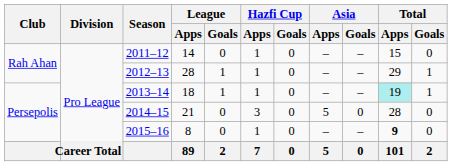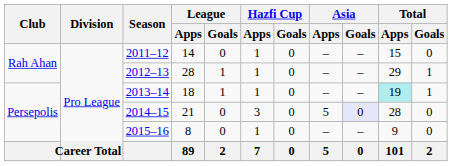2014–15 | Asia / Goals: no background -> lavender background
2015–16 | Total / Apps: bold -> normal
